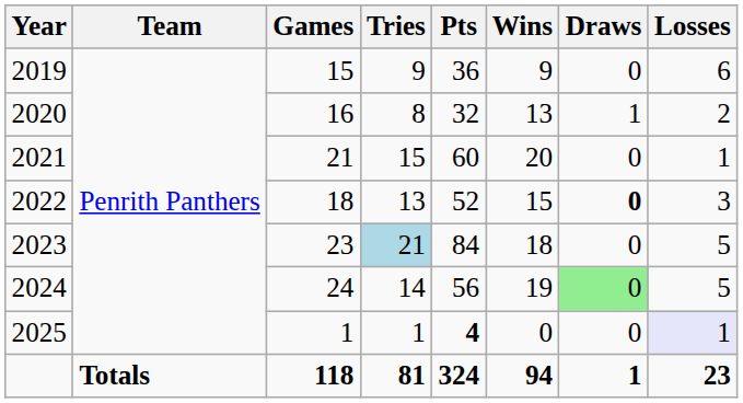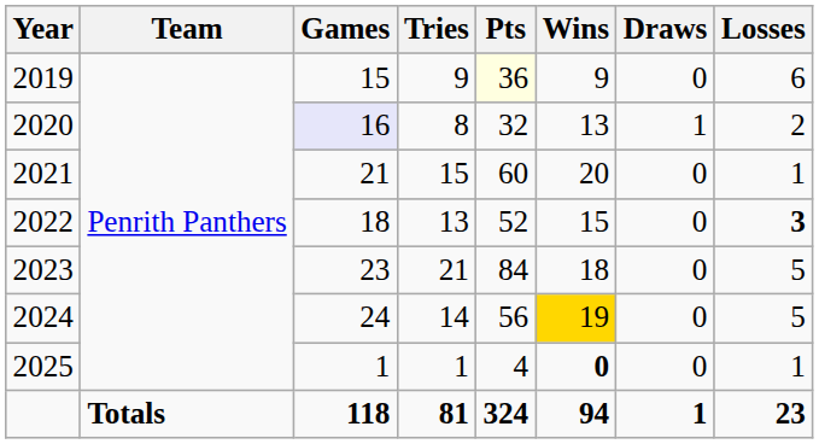2019 | Pts: no background -> lightyellow background
2020 | Games: no background -> lavender background
2022 | Draws: bold -> normal
2022 | Losses: normal -> bold
2023 | Tries: lightblue background -> no background
2024 | Wins: no background -> gold background
2024 | Draws: lightgreen background -> no background
2025 | Pts: bold -> normal
2025 | Wins: normal -> bold
2025 | Losses: lavender background -> no background
